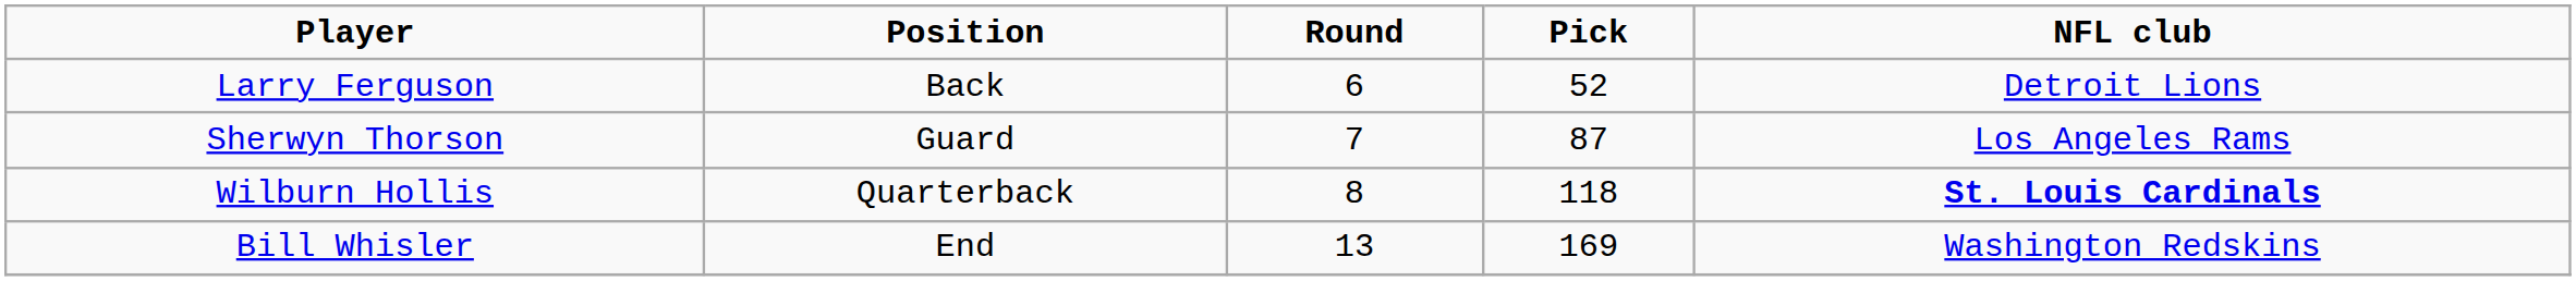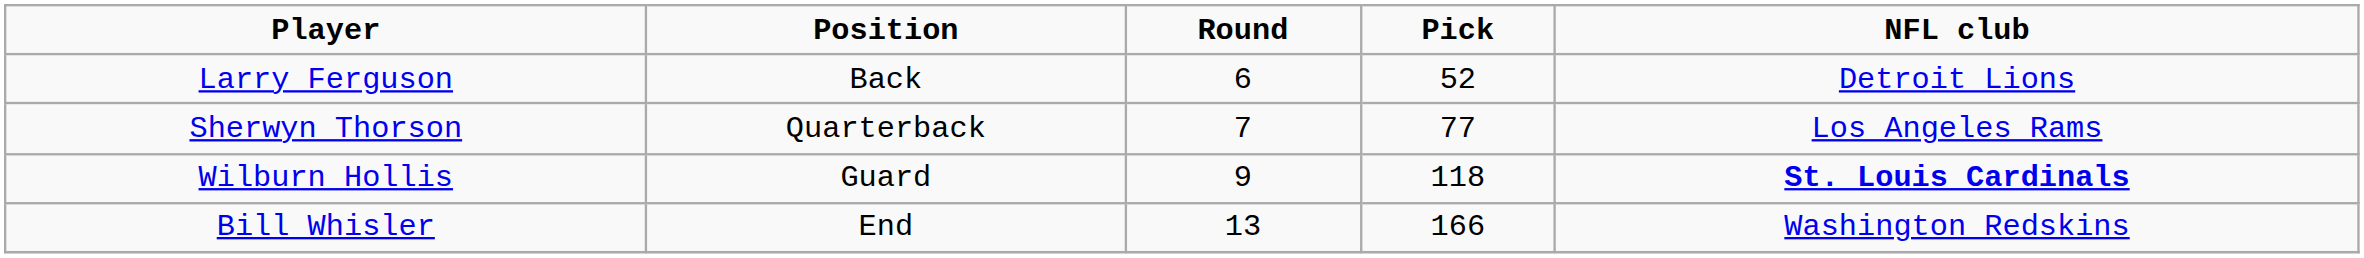Sherwyn Thorson | Position: Guard -> Quarterback
Sherwyn Thorson | Pick: 87 -> 77
Wilburn Hollis | Position: Quarterback -> Guard
Wilburn Hollis | Round: 8 -> 9
Bill Whisler | Pick: 169 -> 166
